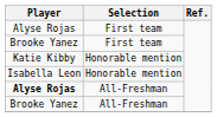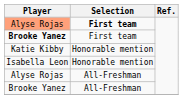Alyse Rojas / First team | Player: no background -> lightsalmon background
Alyse Rojas / First team | Selection: normal -> bold
Brooke Yanez / First team | Player: normal -> bold
Alyse Rojas / All-Freshman | Player: bold -> normal
